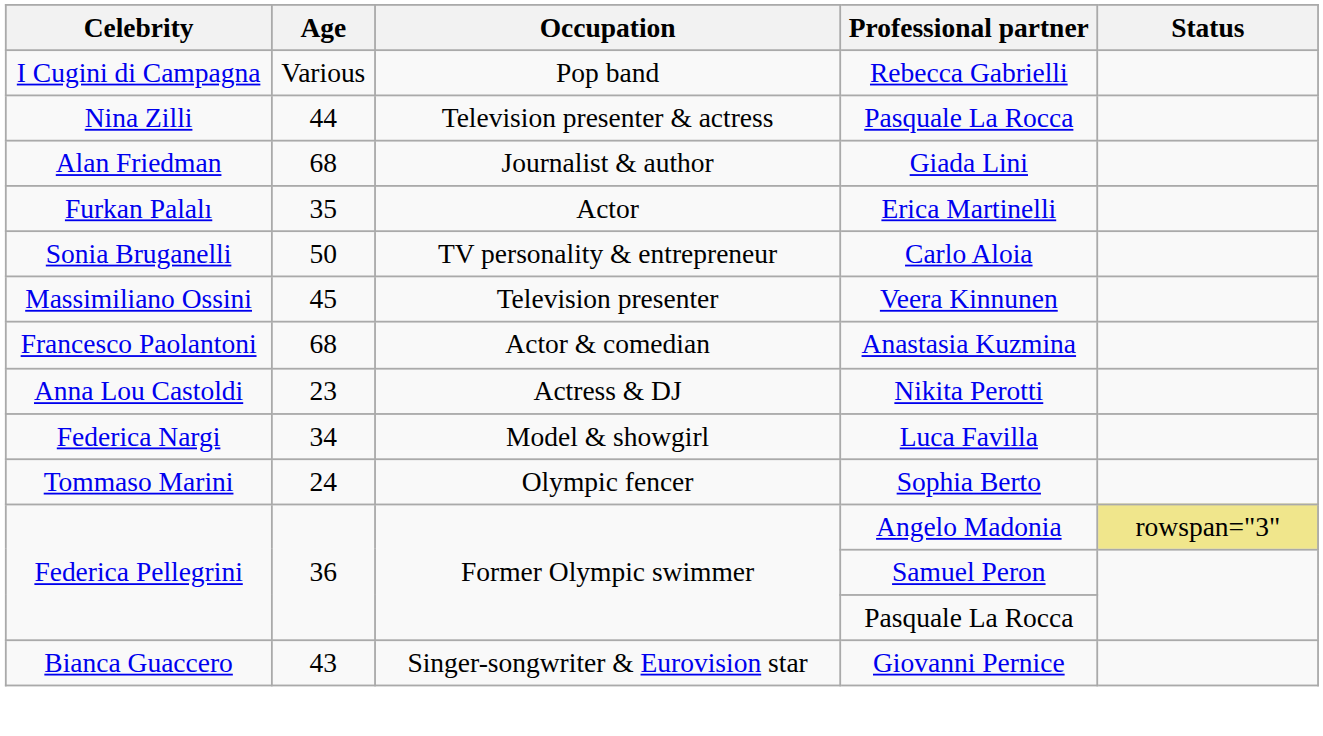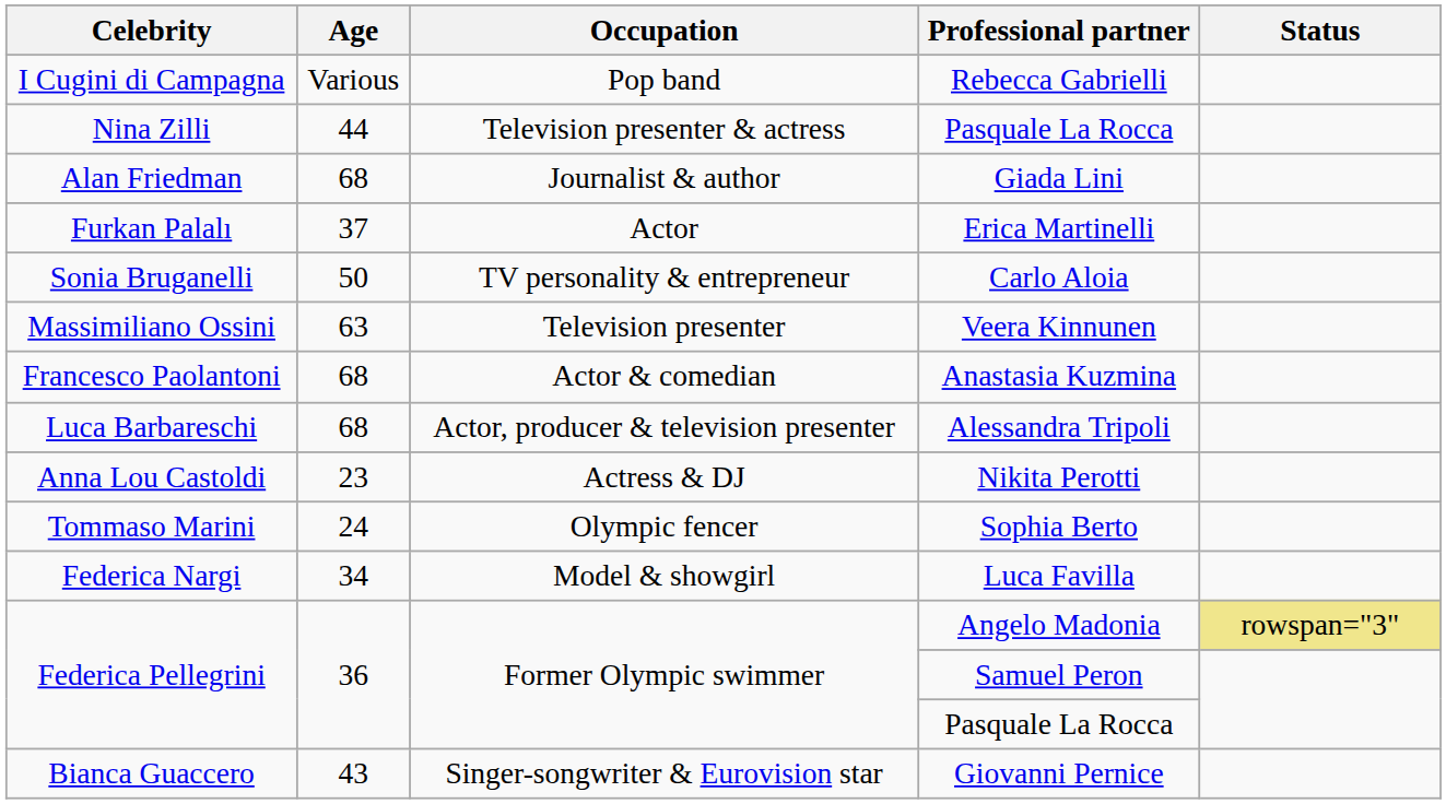Erica Martinelli | Age: 35 -> 37
Veera Kinnunen | Age: 45 -> 63
+ row: Luca Barbareschi | 68 | Actor, producer & television presenter | Alessandra Tripoli
rows swapped: Sophia Berto <-> Luca Favilla
